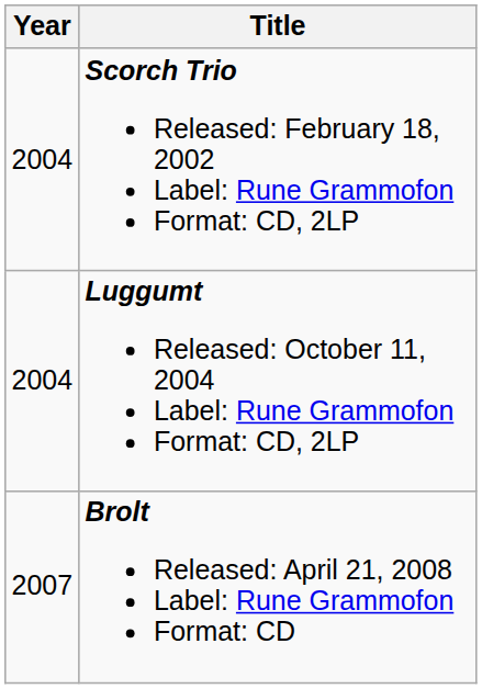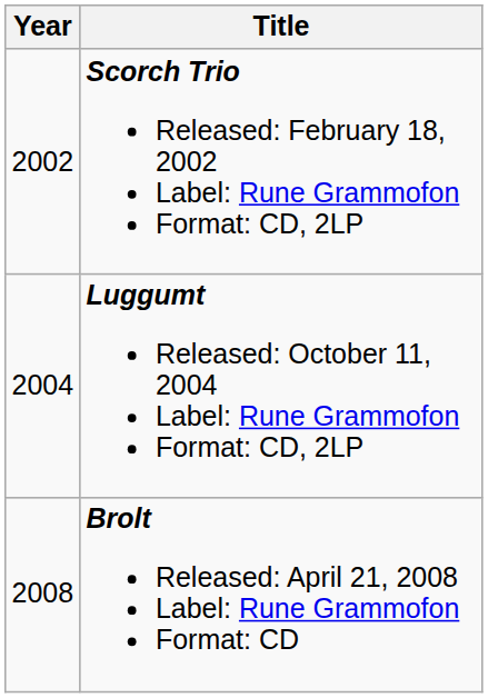row 2 | Year: 2004 -> 2002
row 4 | Year: 2007 -> 2008
